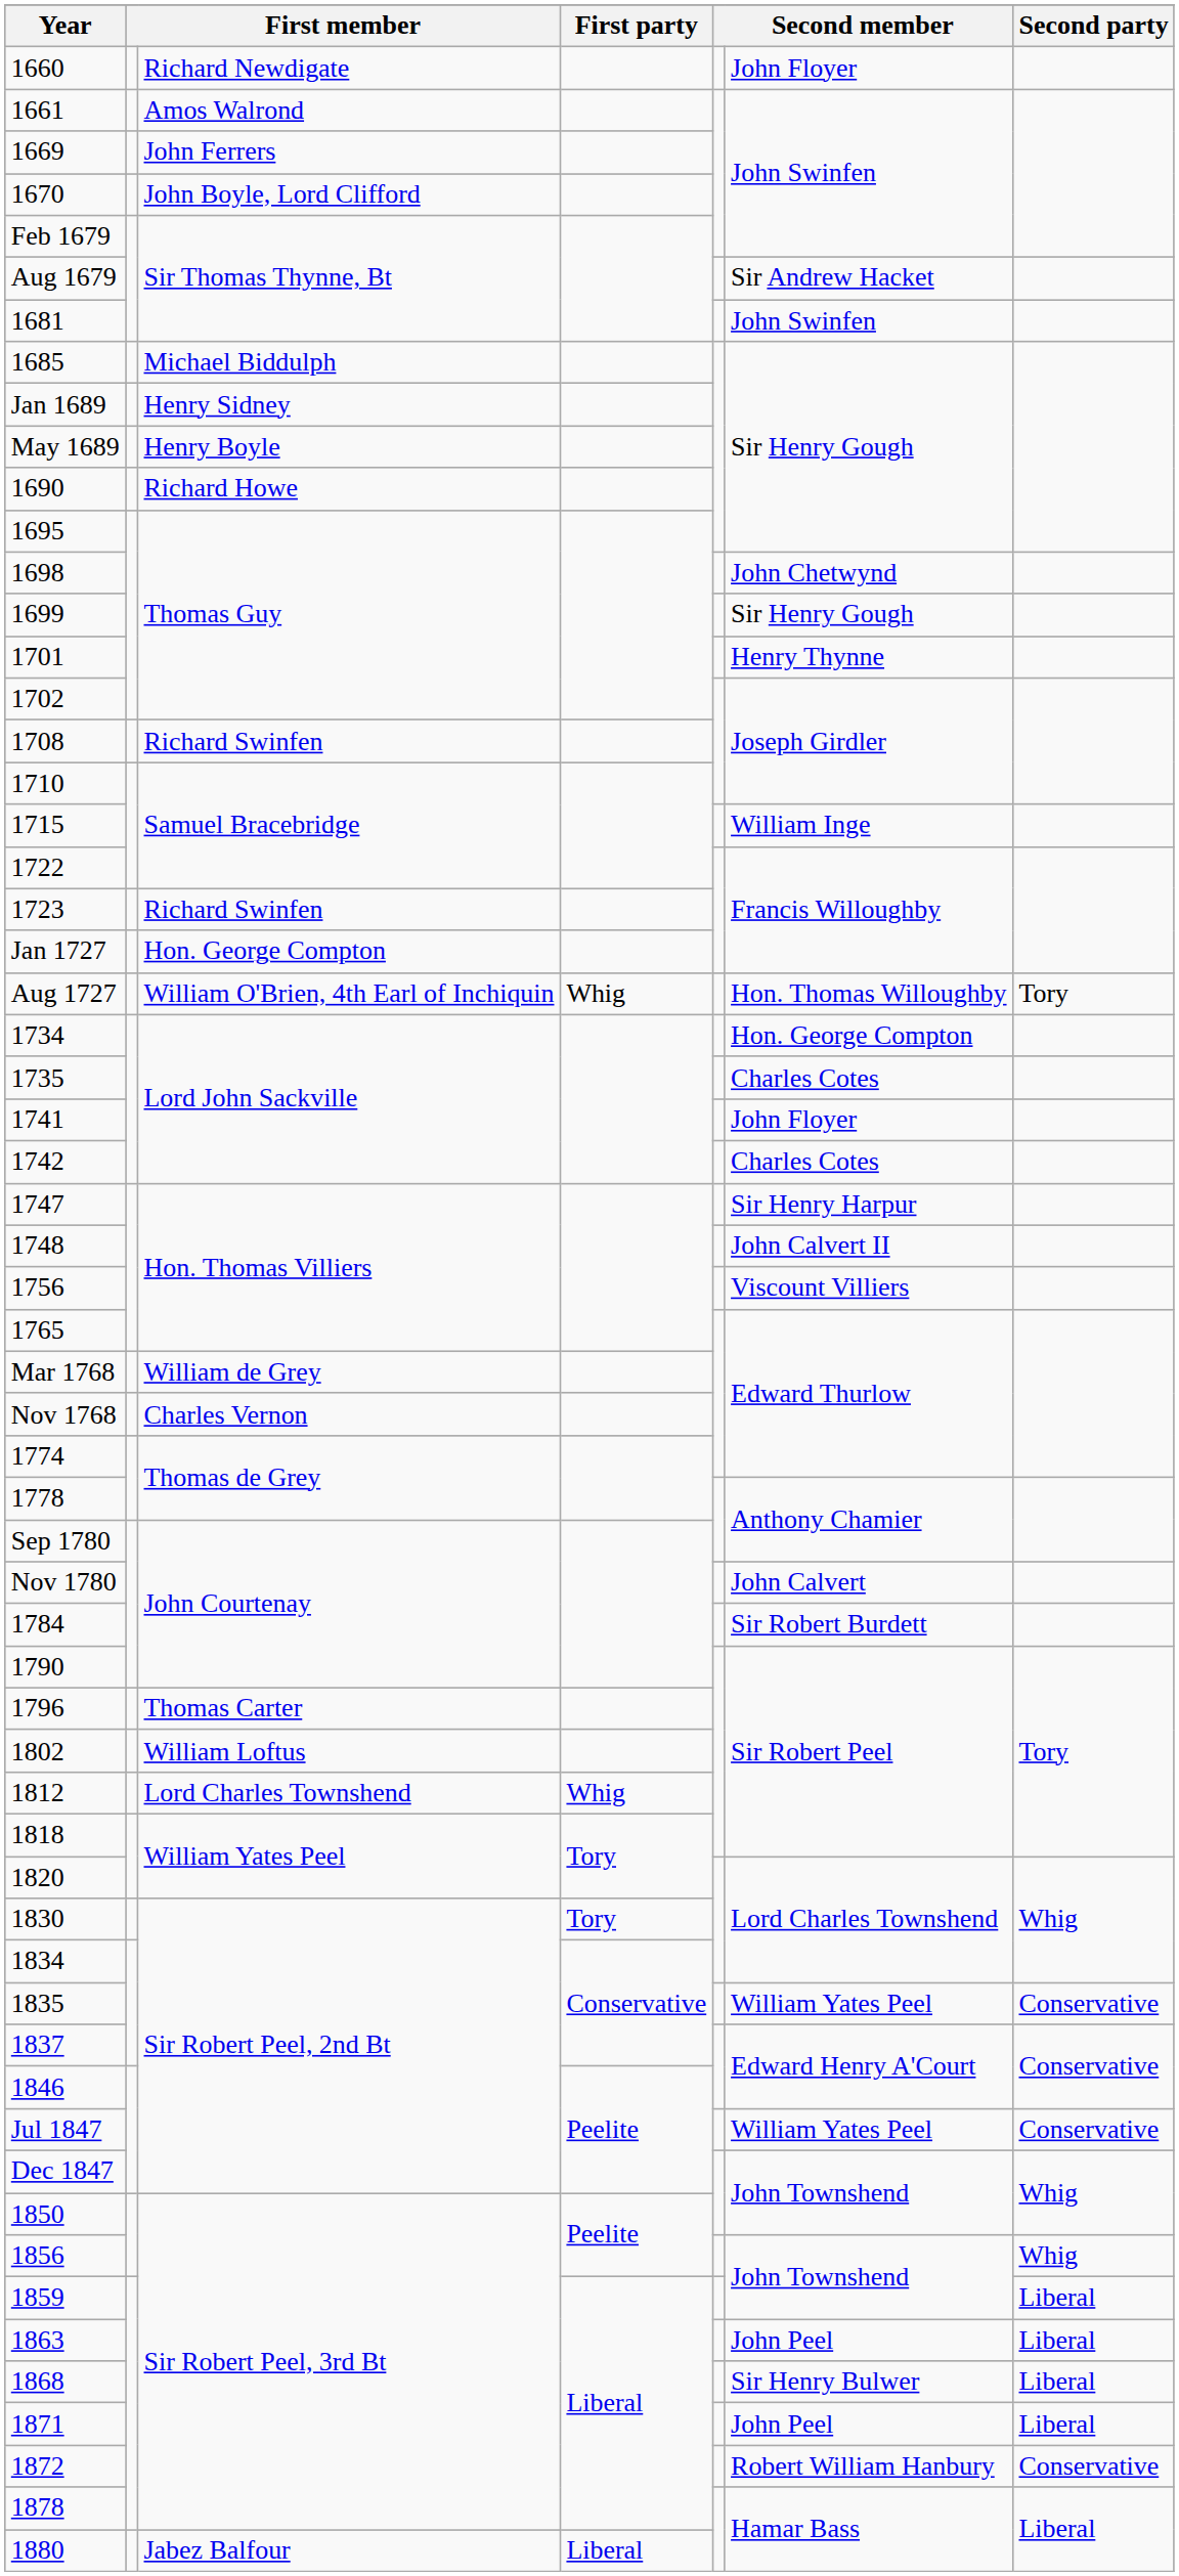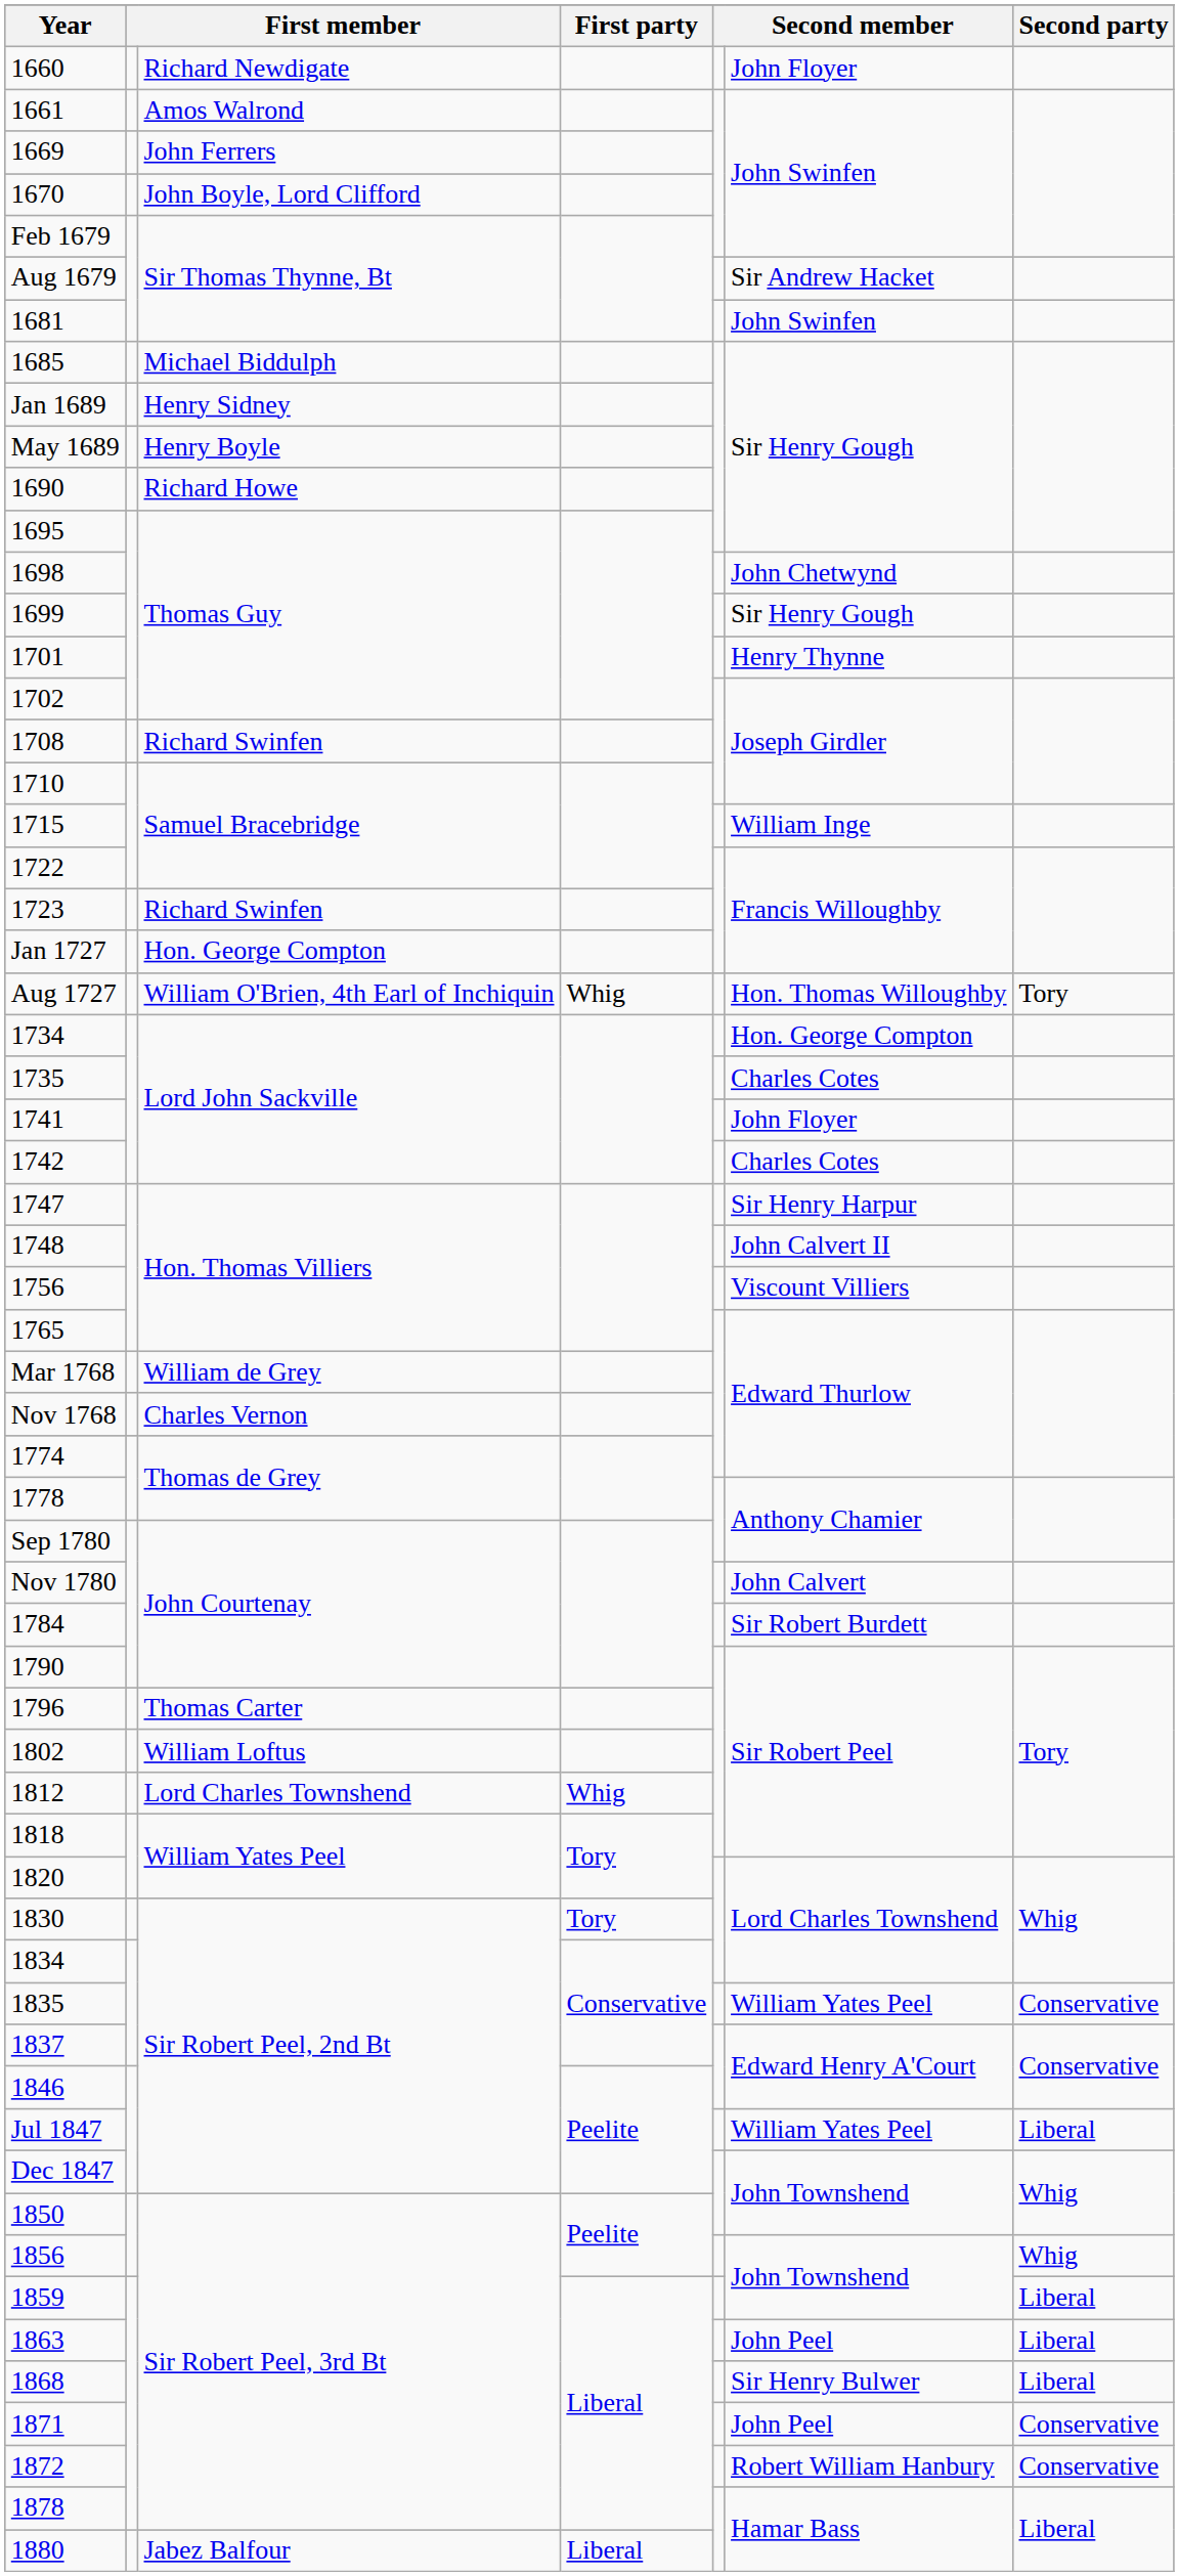Jul 1847 | Second party: Conservative -> Liberal
1871 | Second party: Liberal -> Conservative
